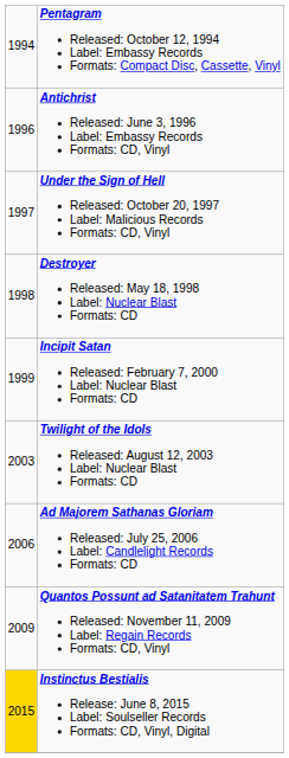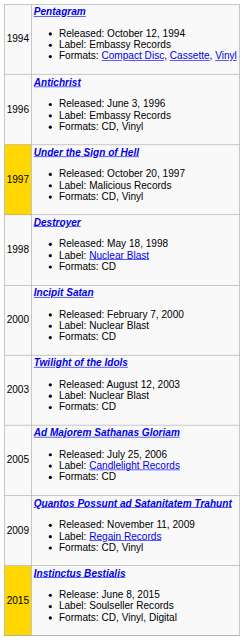row 3 | column 1: no background -> gold background
row 5 | column 1: 1999 -> 2000
row 7 | column 1: 2006 -> 2005
